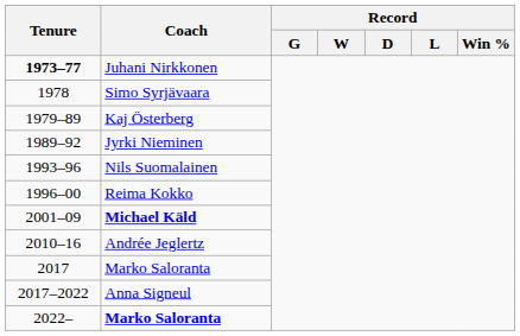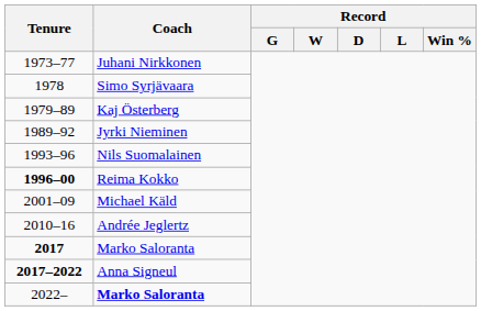Juhani Nirkkonen | Tenure: bold -> normal
Reima Kokko | Tenure: normal -> bold
Michael Käld | Coach: bold -> normal
2017 / Marko Saloranta | Tenure: normal -> bold
Anna Signeul | Tenure: normal -> bold
